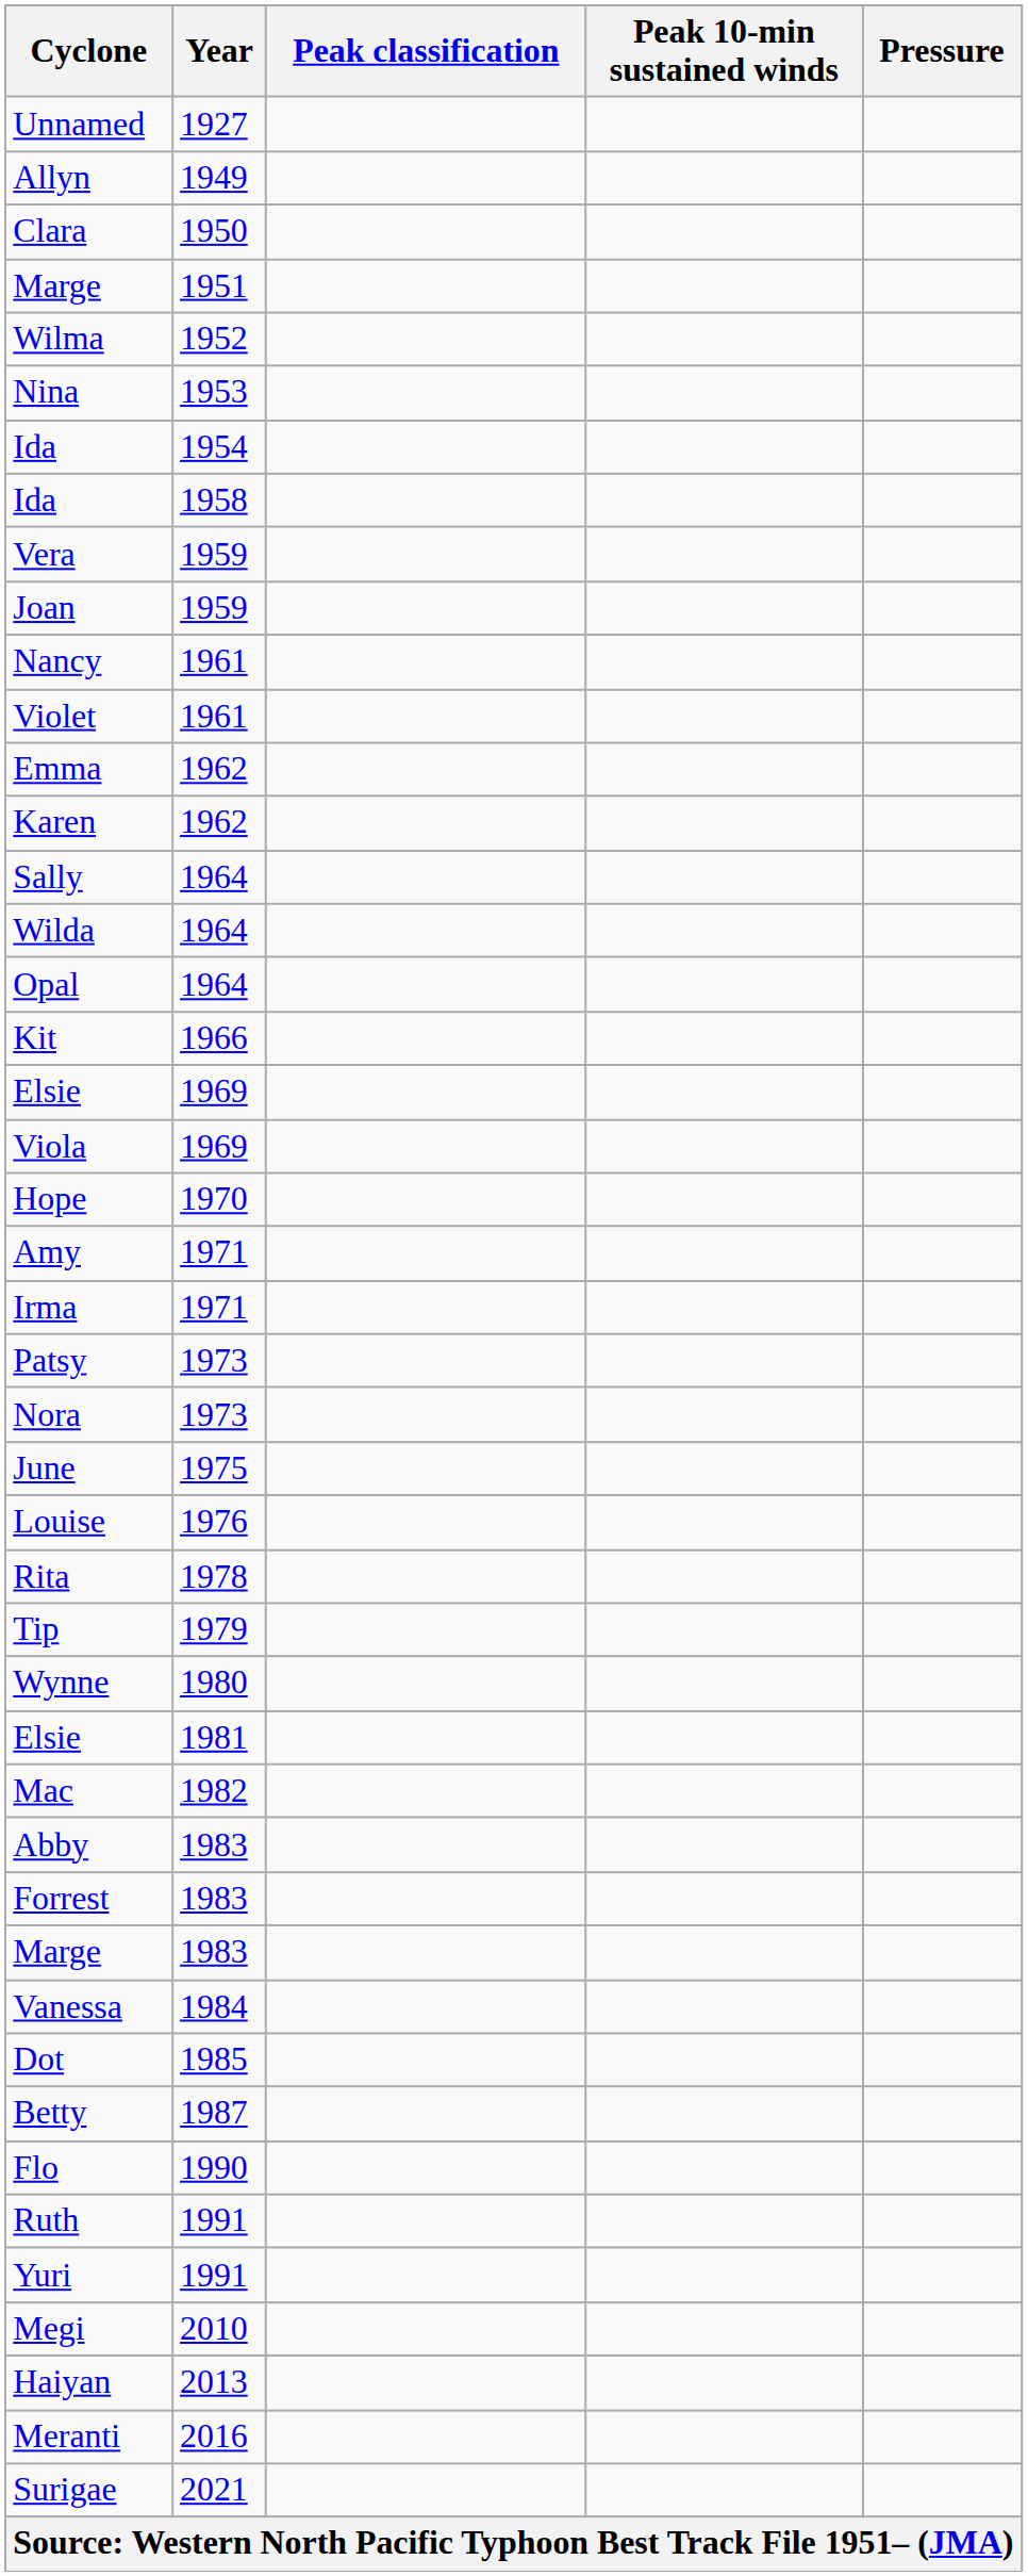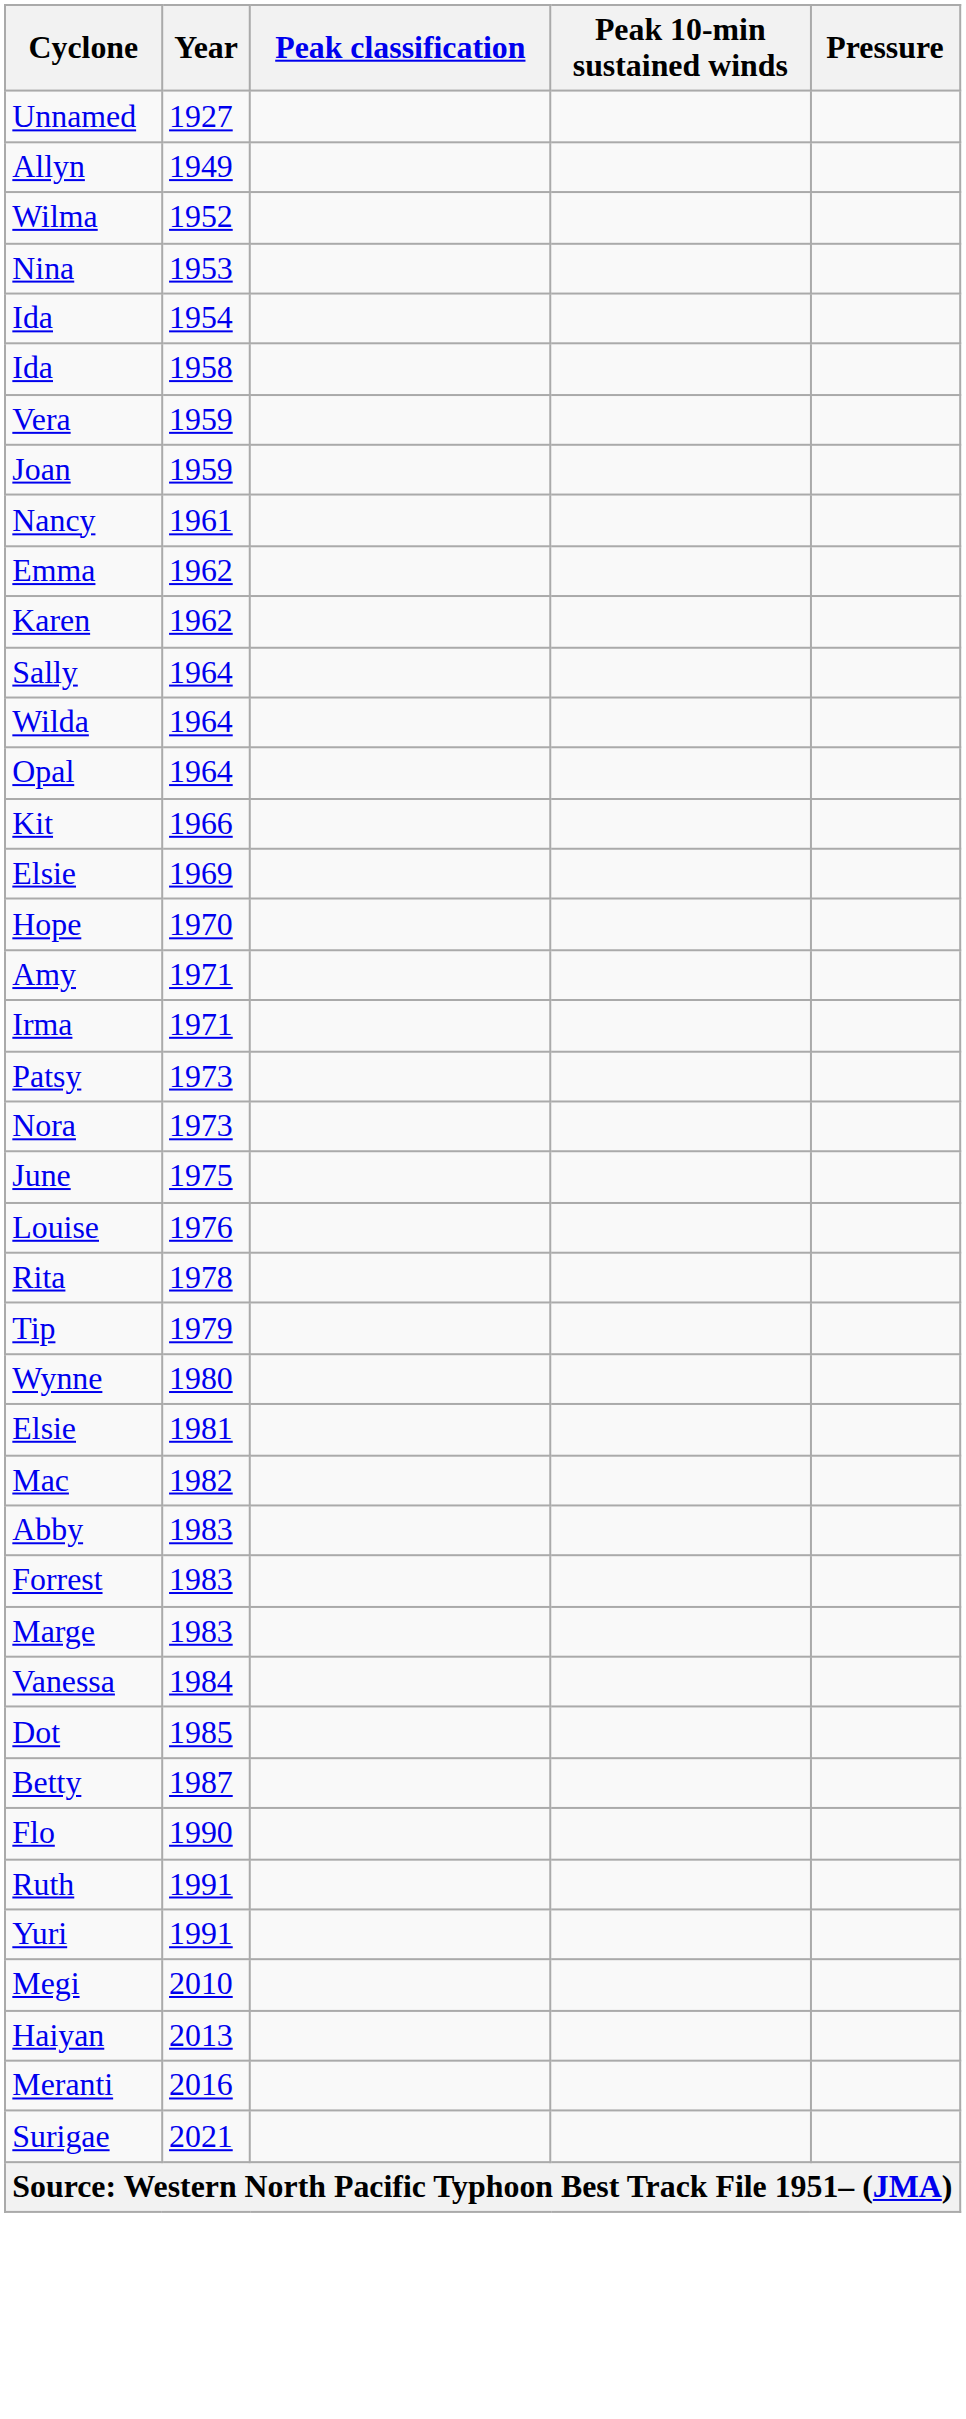- row: Clara | 1950
- row: Marge | 1951
- row: Violet | 1961
- row: Viola | 1969
